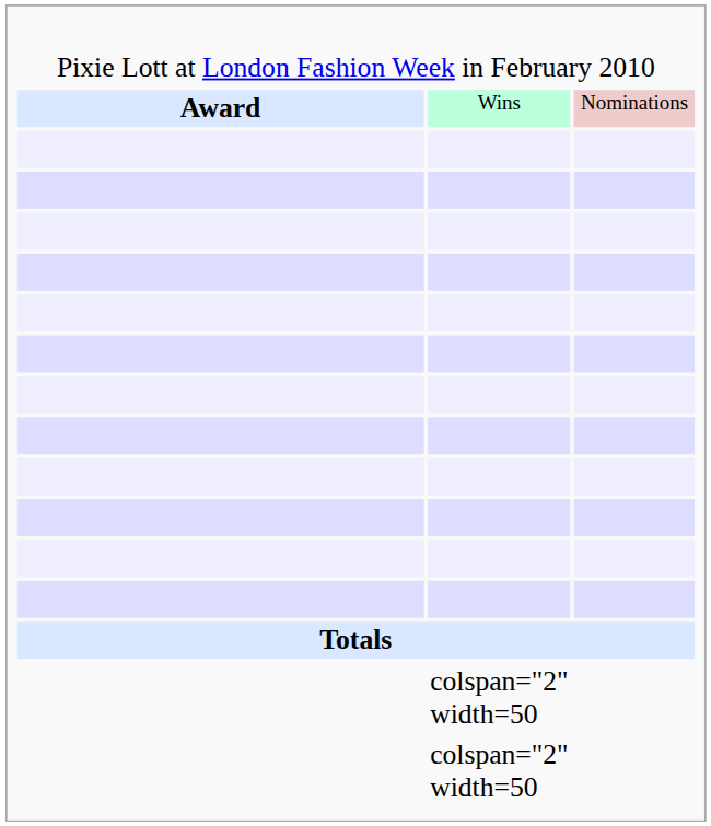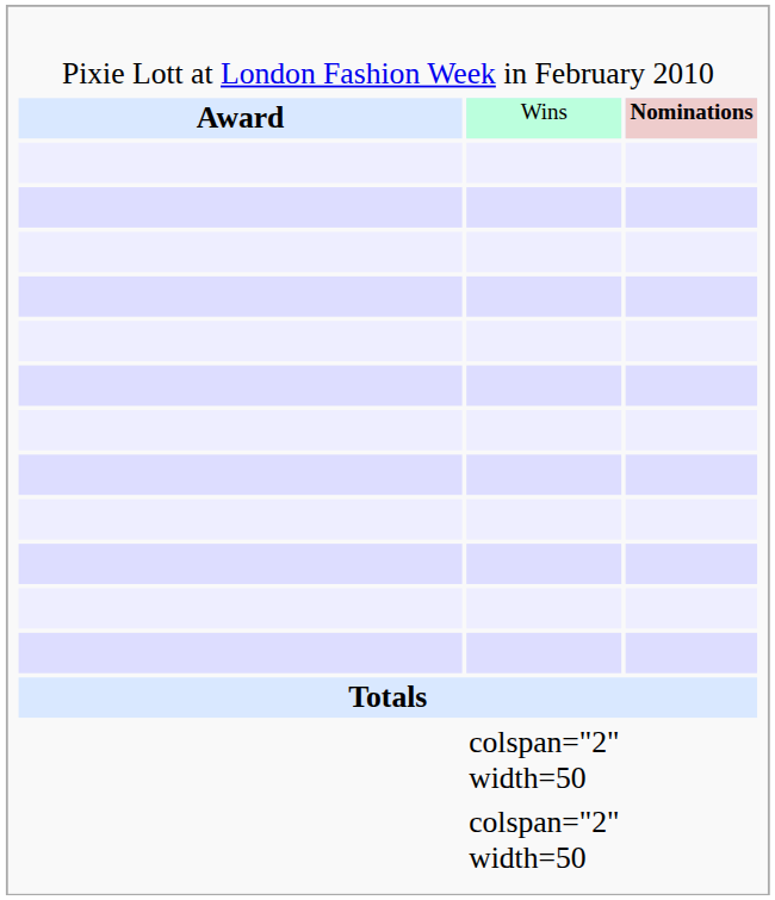Wins | column 3: normal -> bold
